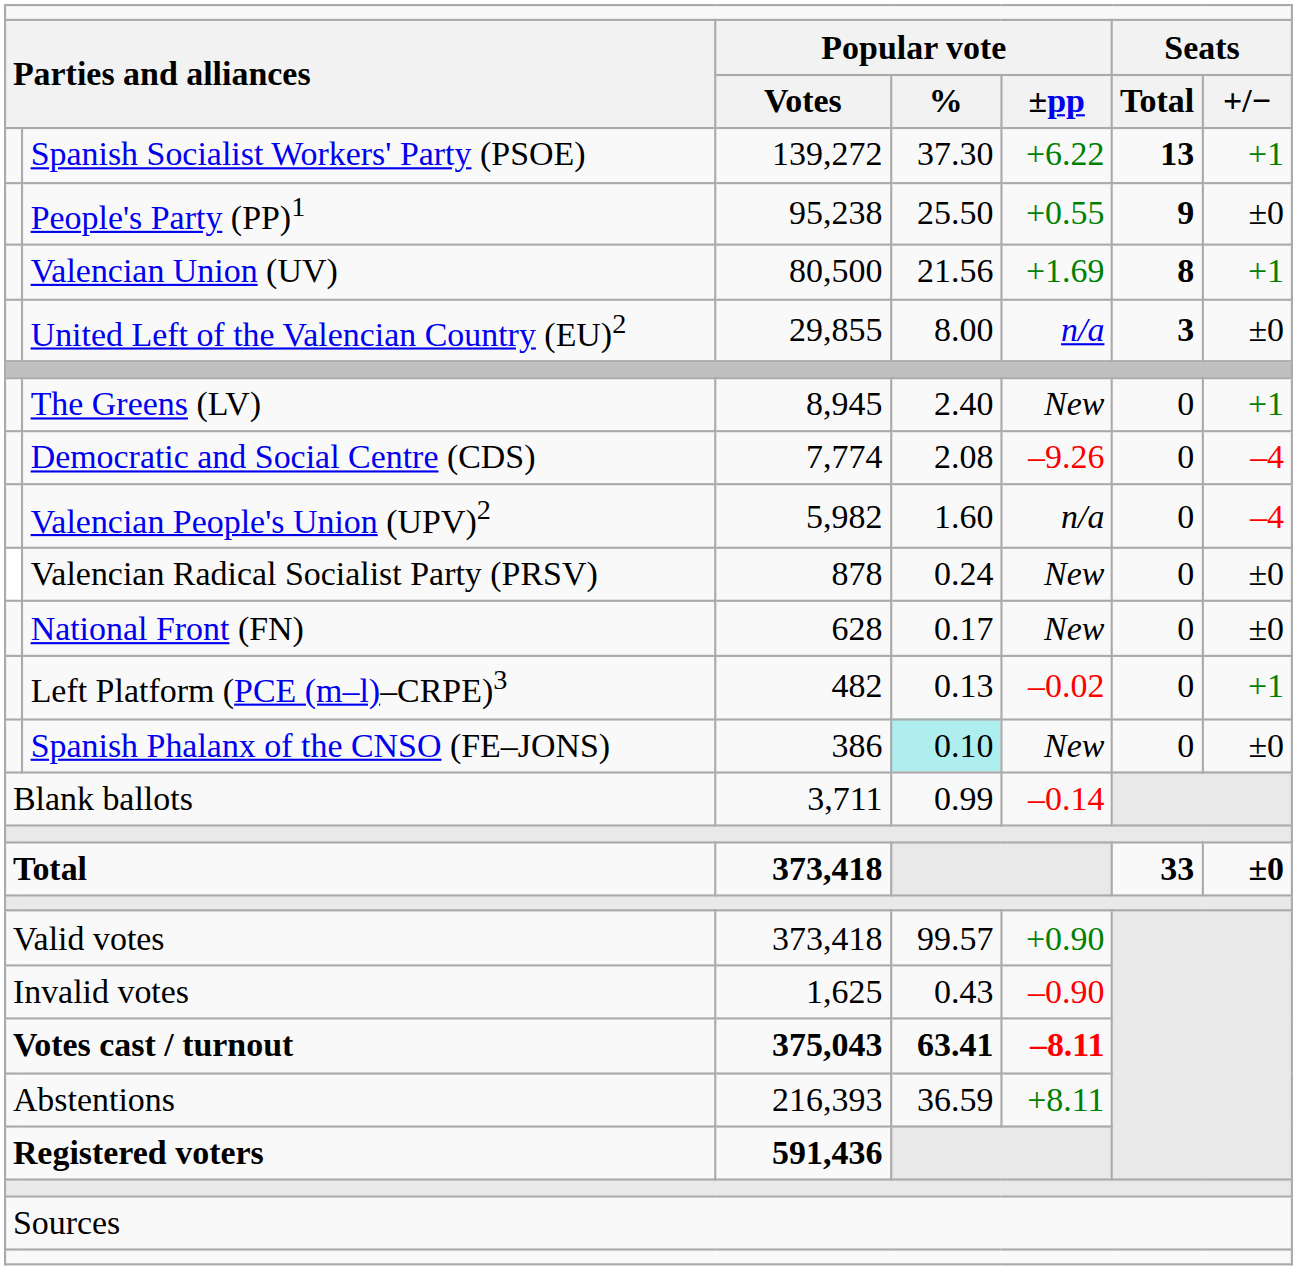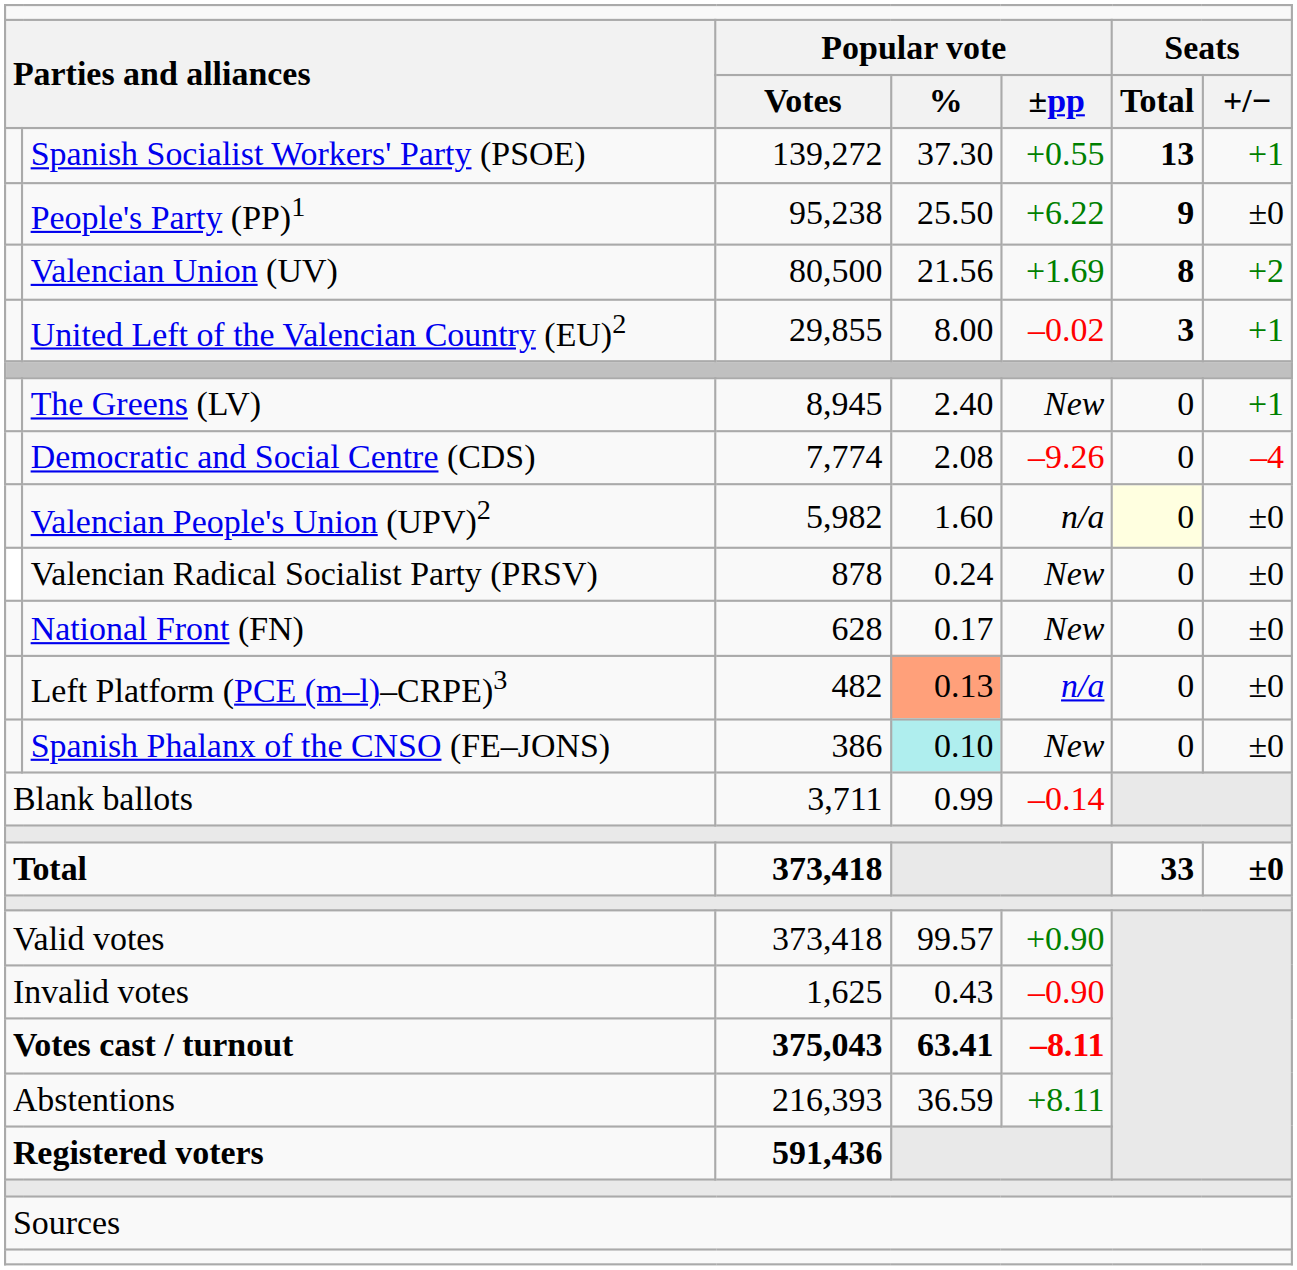Spanish Socialist Workers' Party (PSOE) | column 5: +6.22 -> +0.55
People's Party (PP)1 | column 5: +0.55 -> +6.22
Valencian Union (UV) | column 7: +1 -> +2
United Left of the Valencian Country (EU)2 | column 5: n/a -> –0.02
United Left of the Valencian Country (EU)2 | column 7: ±0 -> +1
Valencian People's Union (UPV)2 | column 6: no background -> lightyellow background
Valencian People's Union (UPV)2 | column 7: –4 -> ±0
Left Platform (PCE (m–l)–CRPE)3 | column 4: no background -> lightsalmon background
Left Platform (PCE (m–l)–CRPE)3 | column 5: –0.02 -> n/a
Left Platform (PCE (m–l)–CRPE)3 | column 7: +1 -> ±0
